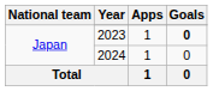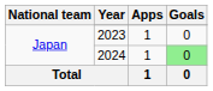2023 | Goals: bold -> normal
2024 | Goals: no background -> lightgreen background
